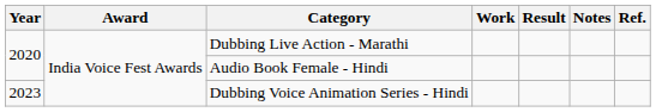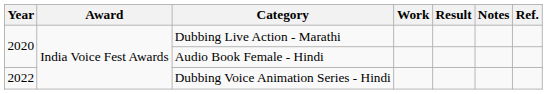Dubbing Voice Animation Series - Hindi | Year: 2023 -> 2022
